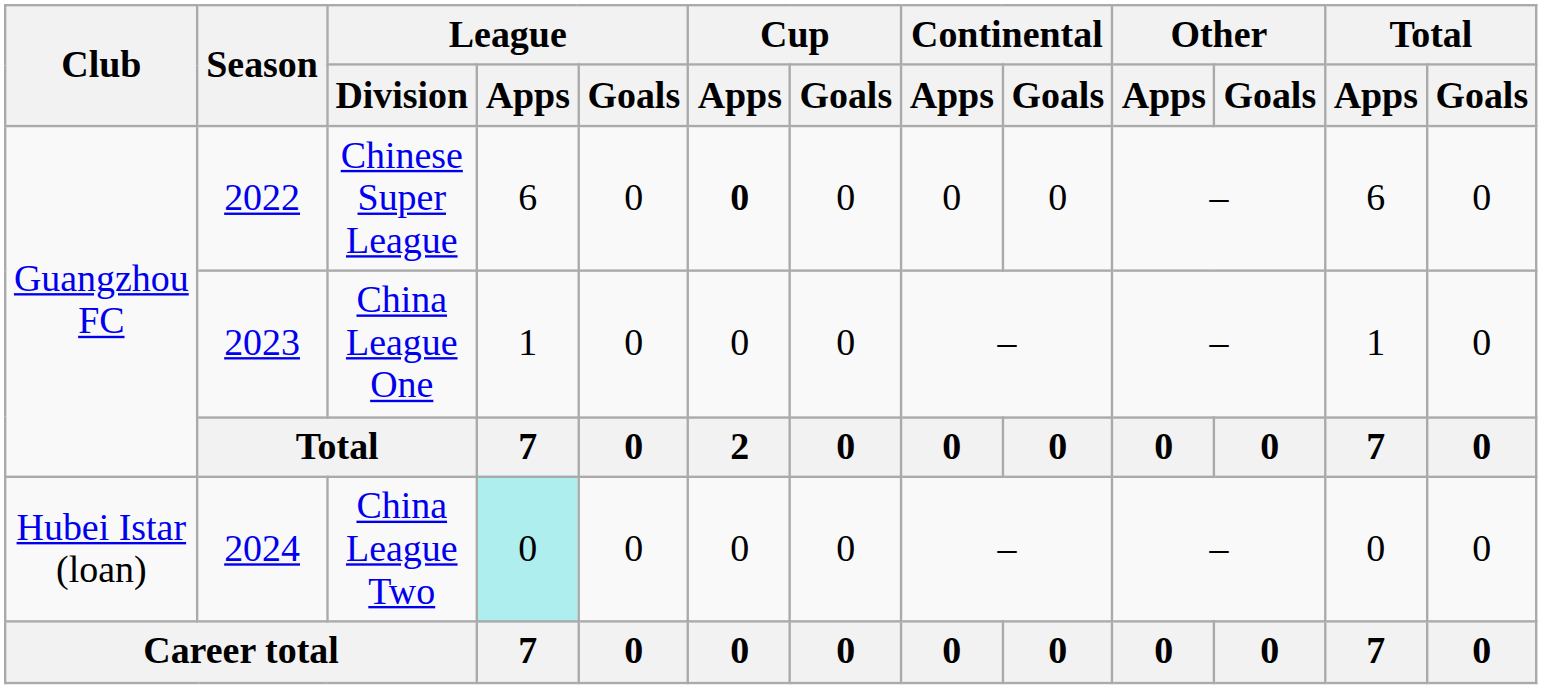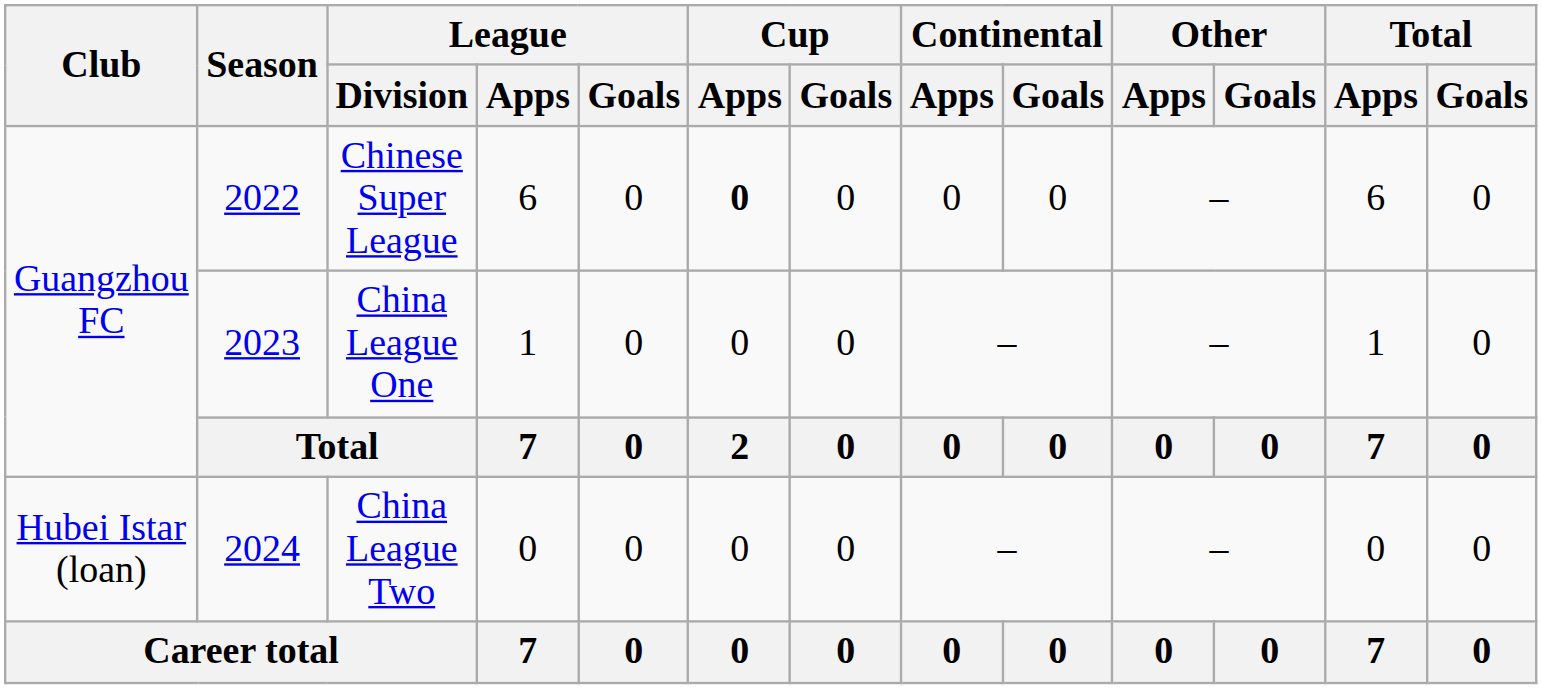China League Two | League / Apps: paleturquoise background -> no background
